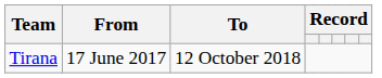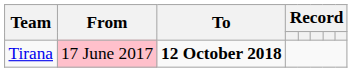Tirana | From: no background -> pink background
Tirana | To: normal -> bold
